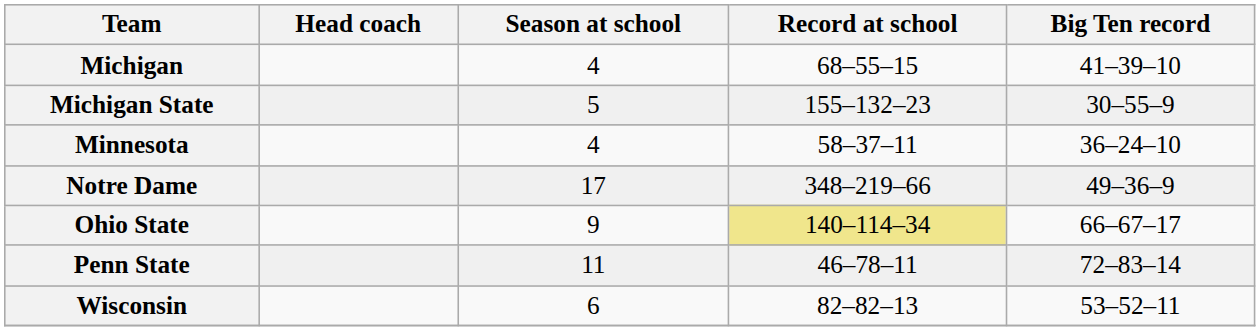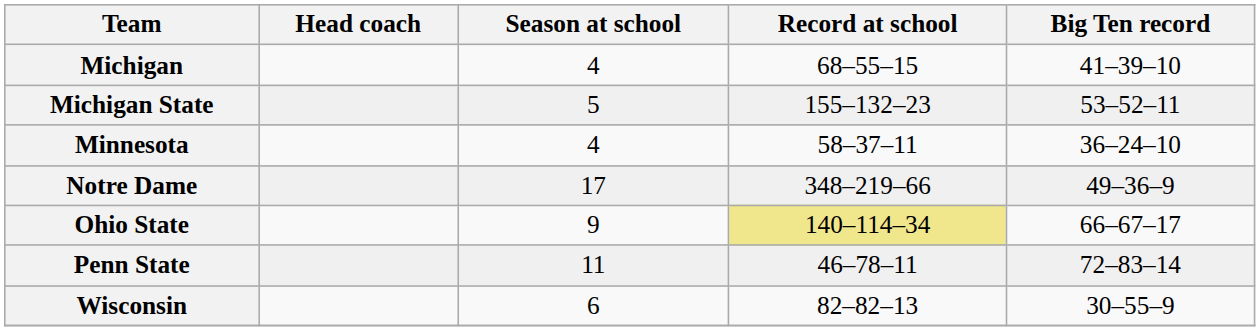Michigan State | Big Ten record: 30–55–9 -> 53–52–11
Wisconsin | Big Ten record: 53–52–11 -> 30–55–9
